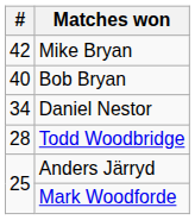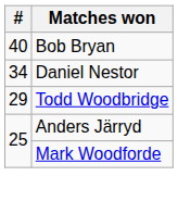- row: 42 | Mike Bryan
Todd Woodbridge | #: 28 -> 29
